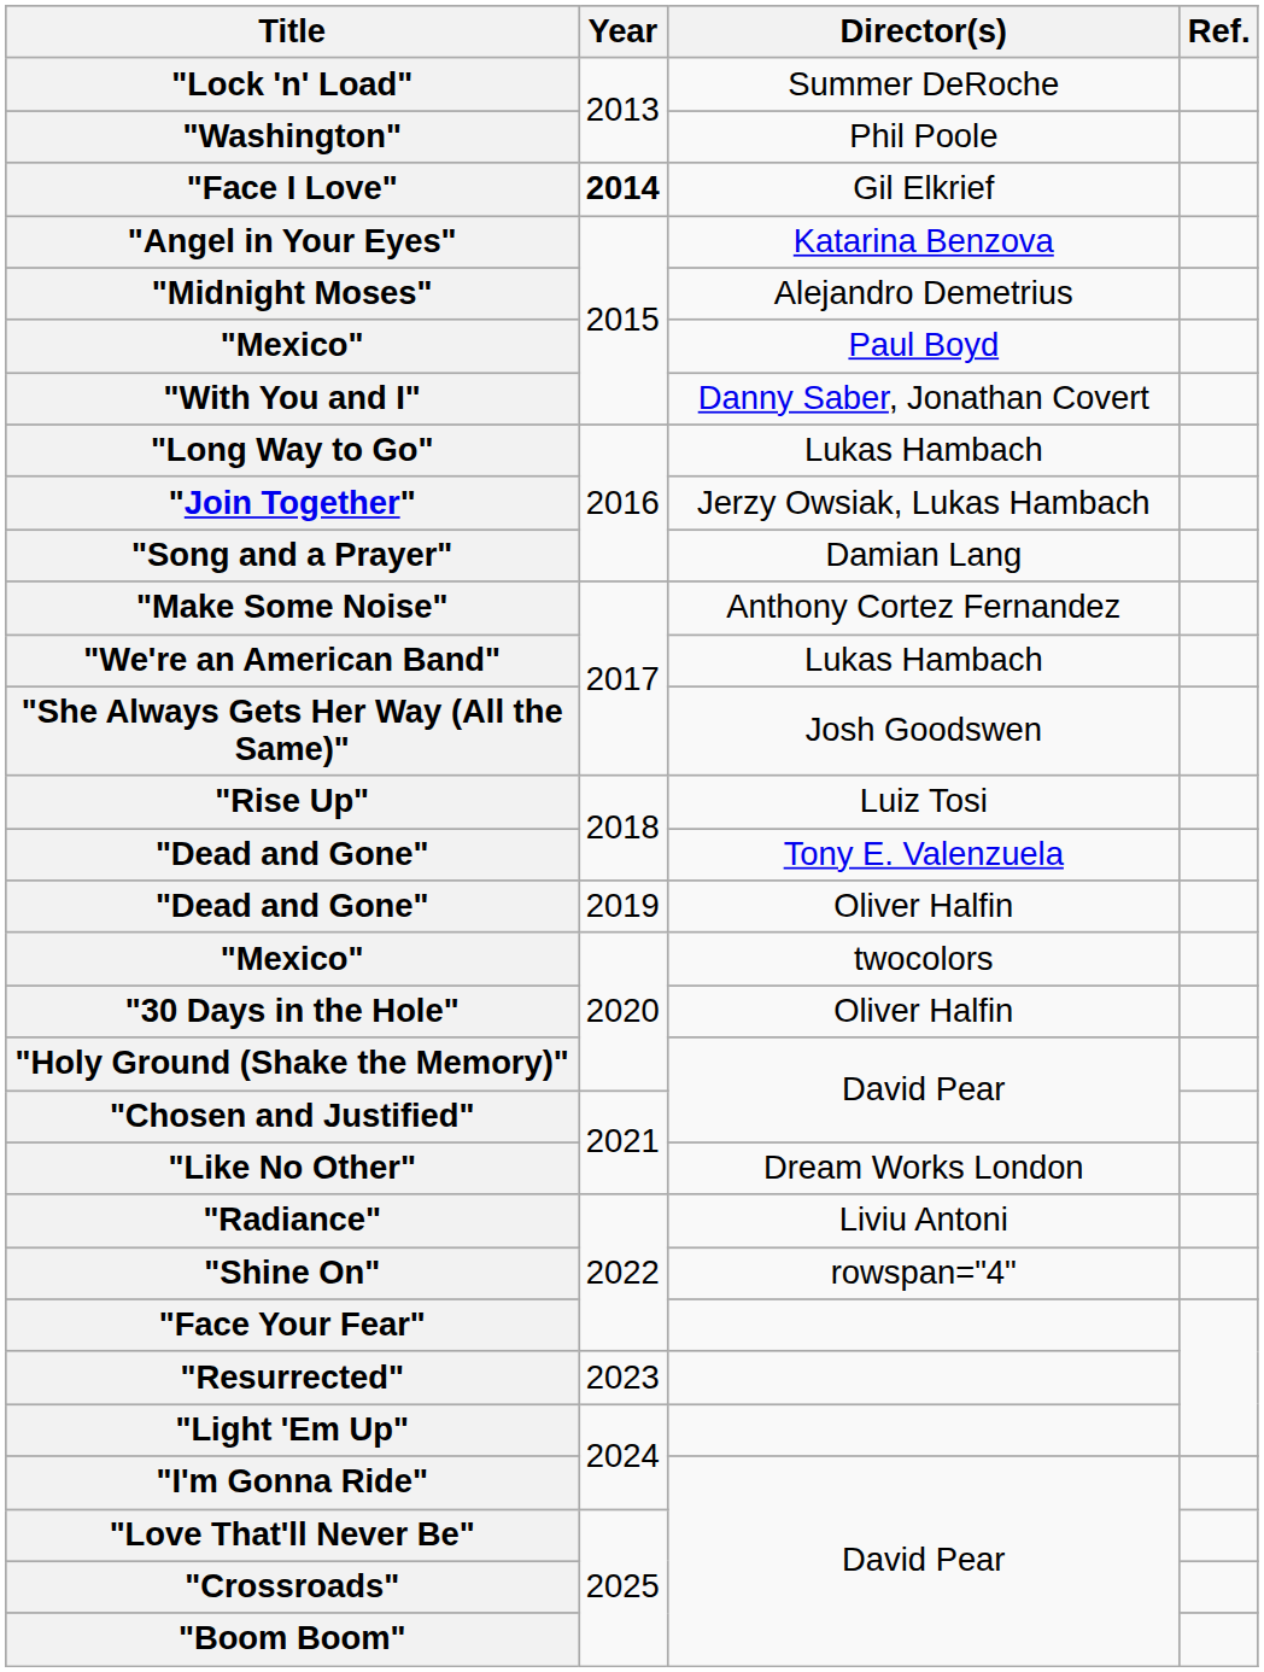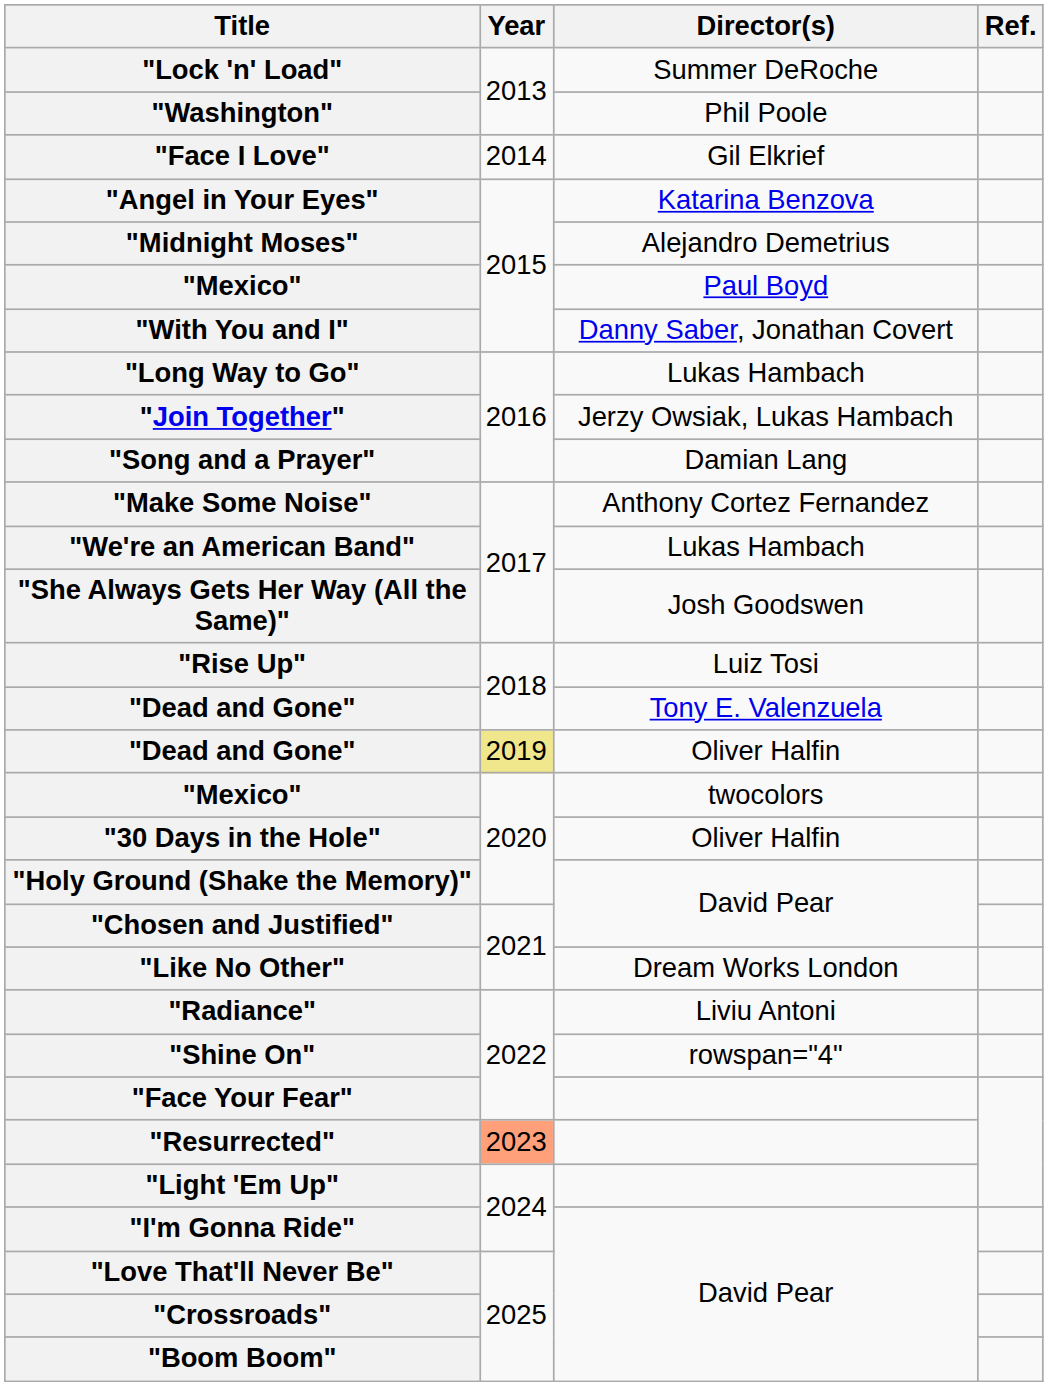"Face I Love" | Year: bold -> normal
"Dead and Gone" / Oliver Halfin | Year: no background -> khaki background
"Resurrected" | Year: no background -> lightsalmon background
